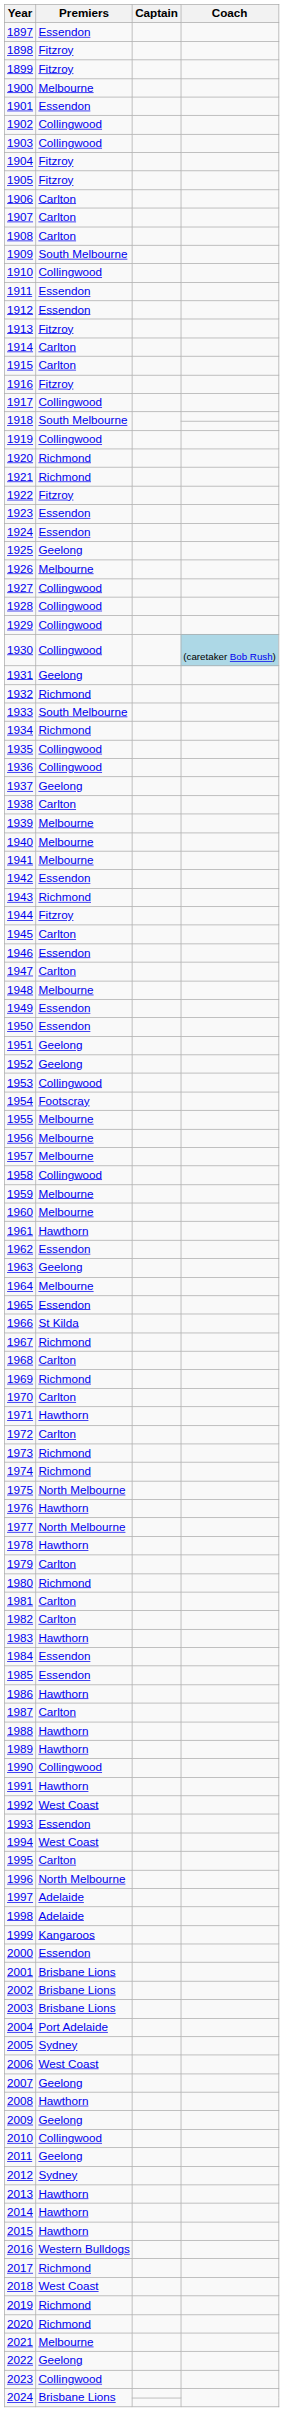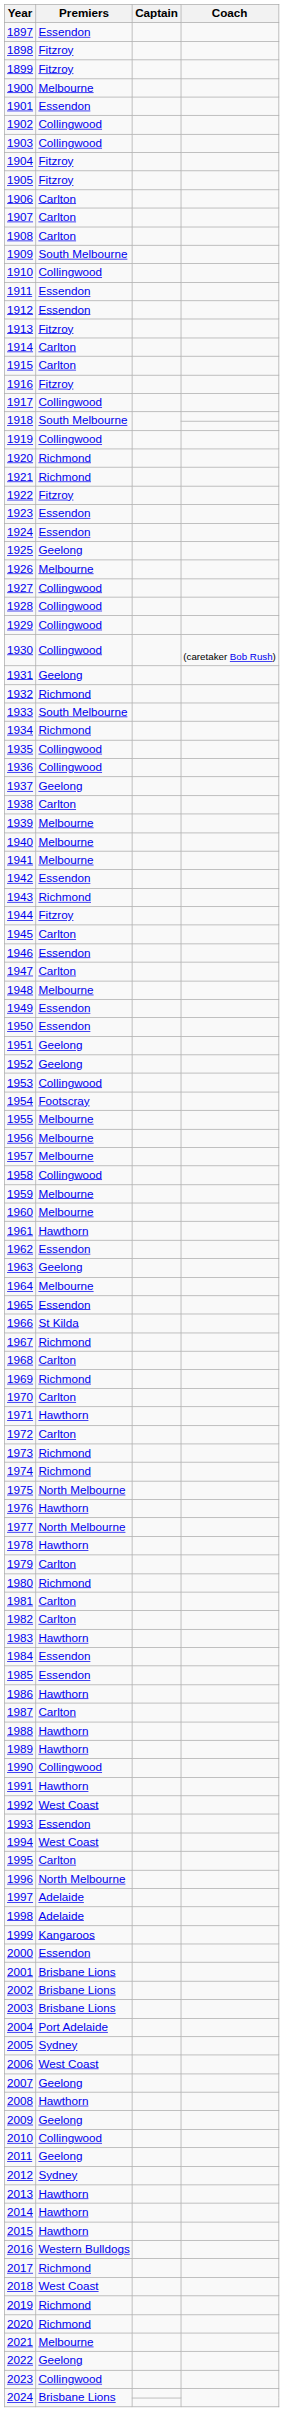1930 | Coach: lightblue background -> no background
